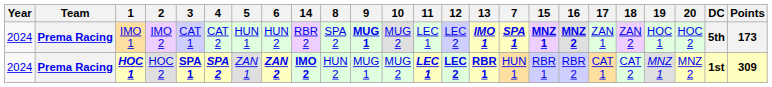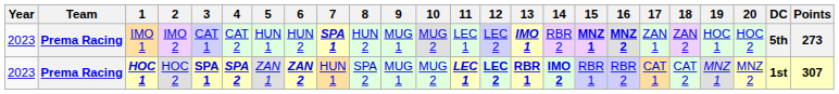columns swapped: 7 <-> 14
row 2 | Year: 2024 -> 2023
row 2 | 8: SPA 2 -> HUN 2
row 2 | 9: bold -> normal
row 2 | Points: 173 -> 273
row 3 | Year: 2024 -> 2023
row 3 | 8: HUN 2 -> SPA 2
row 3 | Points: 309 -> 307
